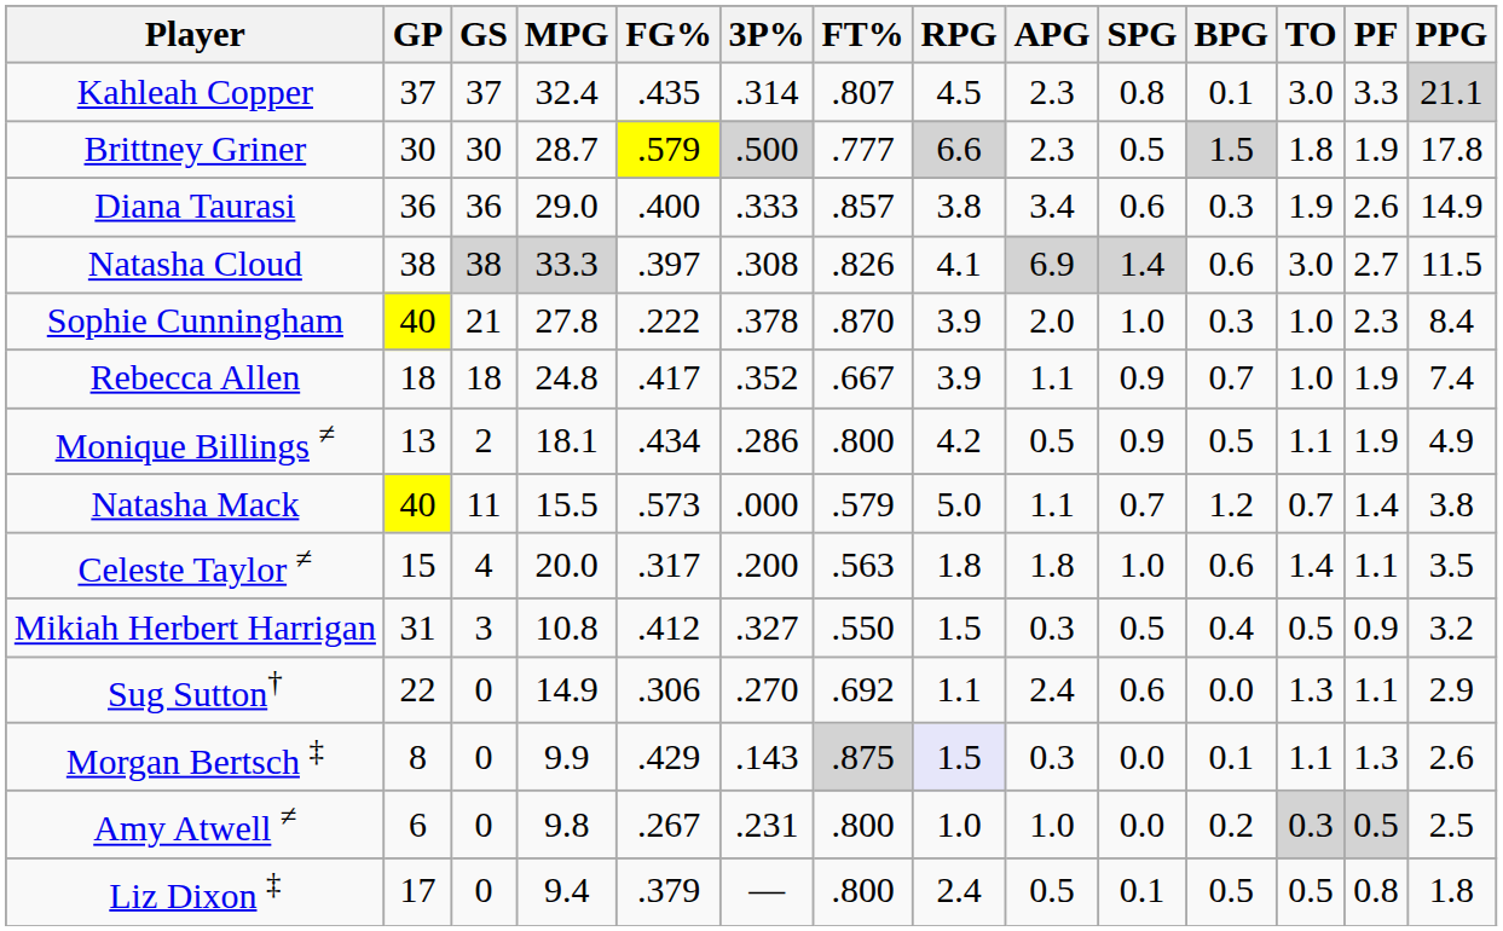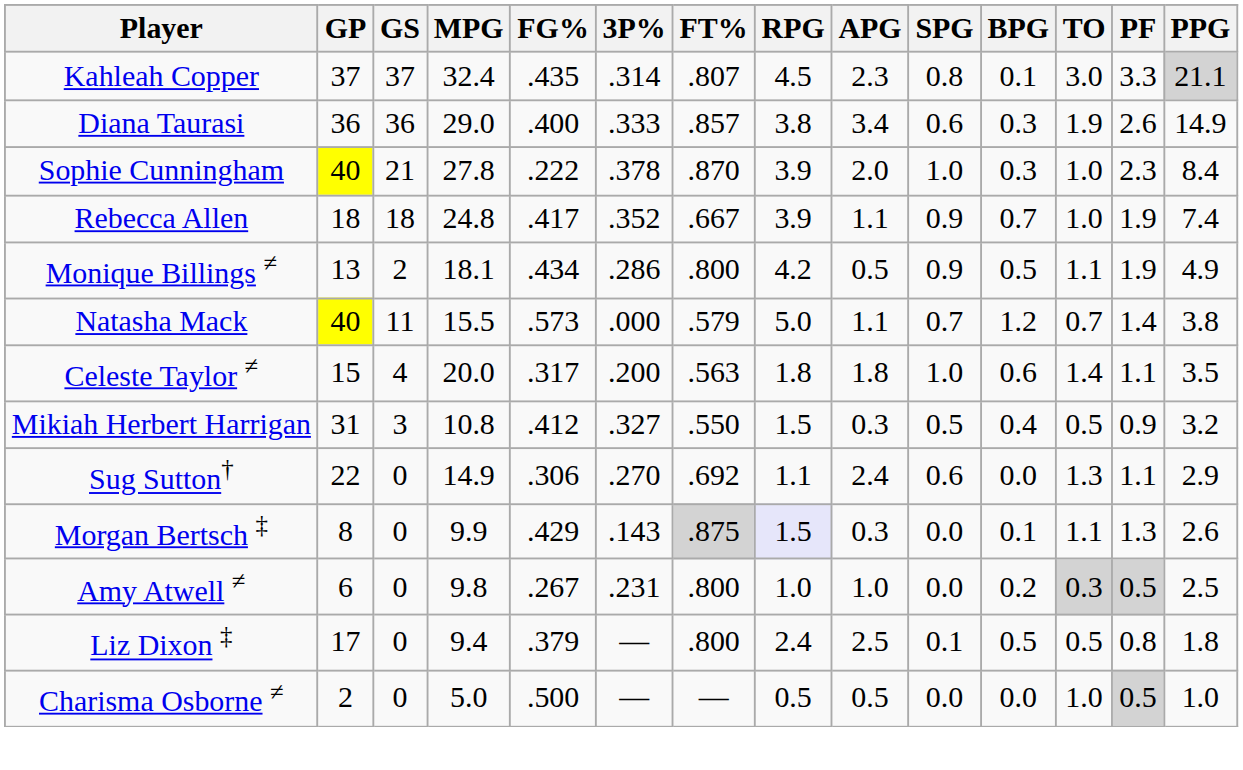- row: Brittney Griner | 30 | 30 | 28.7 | .579 | .500 | .777 | 6.6 | 2.3 | 0.5 | 1.5 | 1.8 | 1.9 | 17.8
- row: Natasha Cloud | 38 | 38 | 33.3 | .397 | .308 | .826 | 4.1 | 6.9 | 1.4 | 0.6 | 3.0 | 2.7 | 11.5
Liz Dixon ‡ | APG: 0.5 -> 2.5
+ row: Charisma Osborne ≠ | 2 | 0 | 5.0 | .500 | — | — | 0.5 | 0.5 | 0.0 | 0.0 | 1.0 | 0.5 | 1.0
